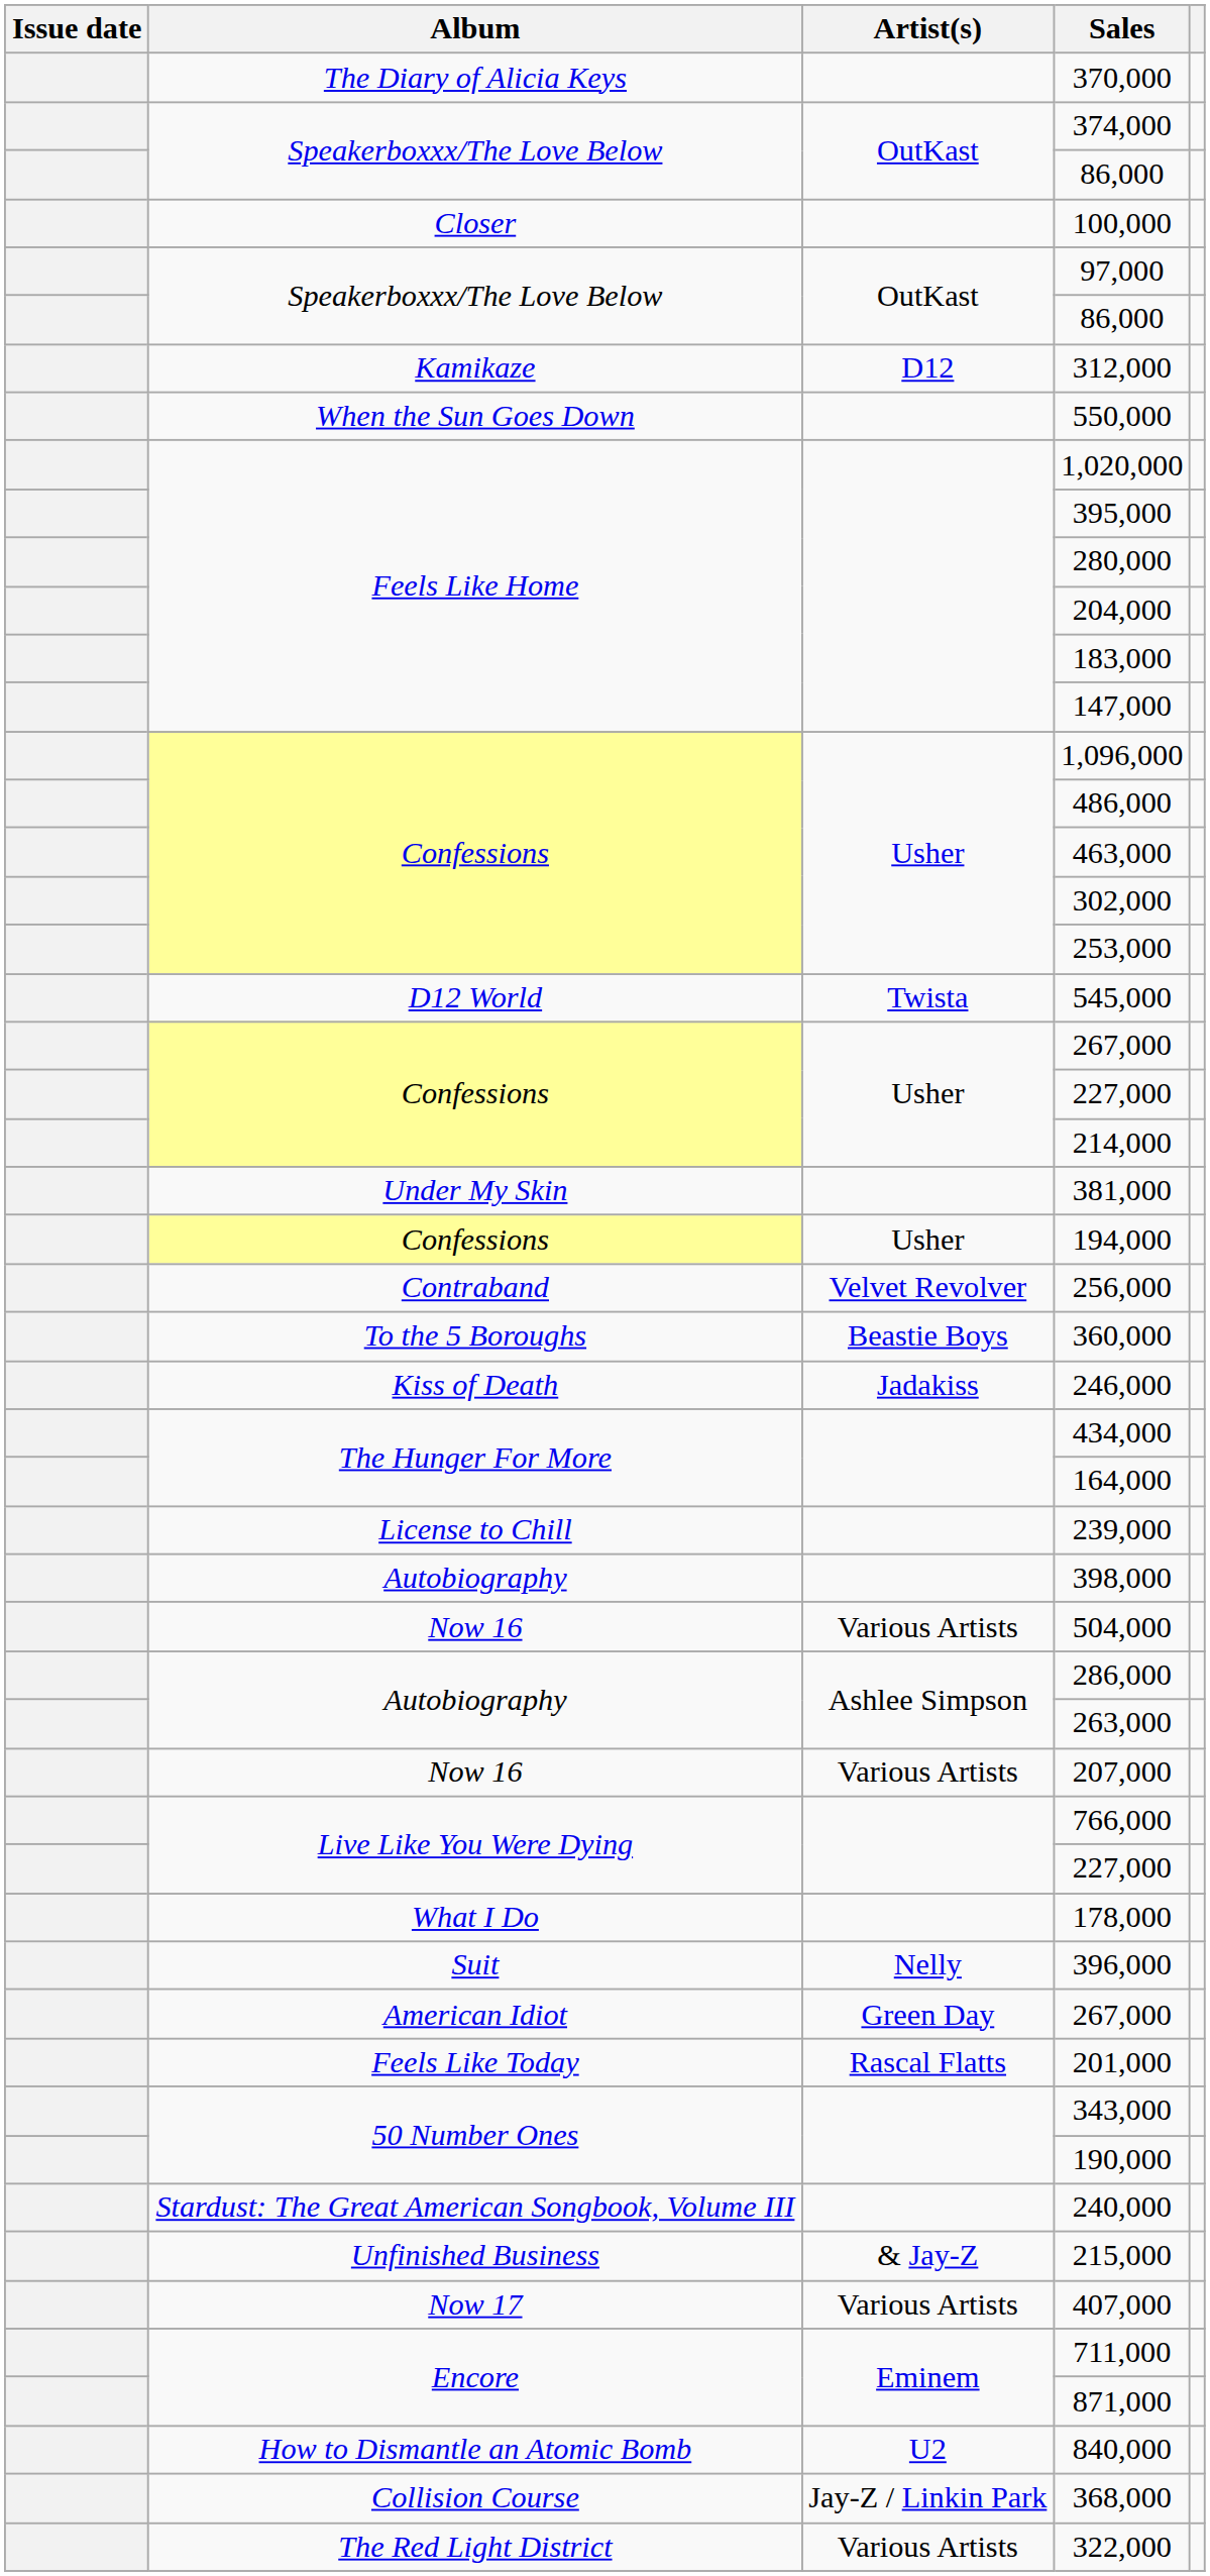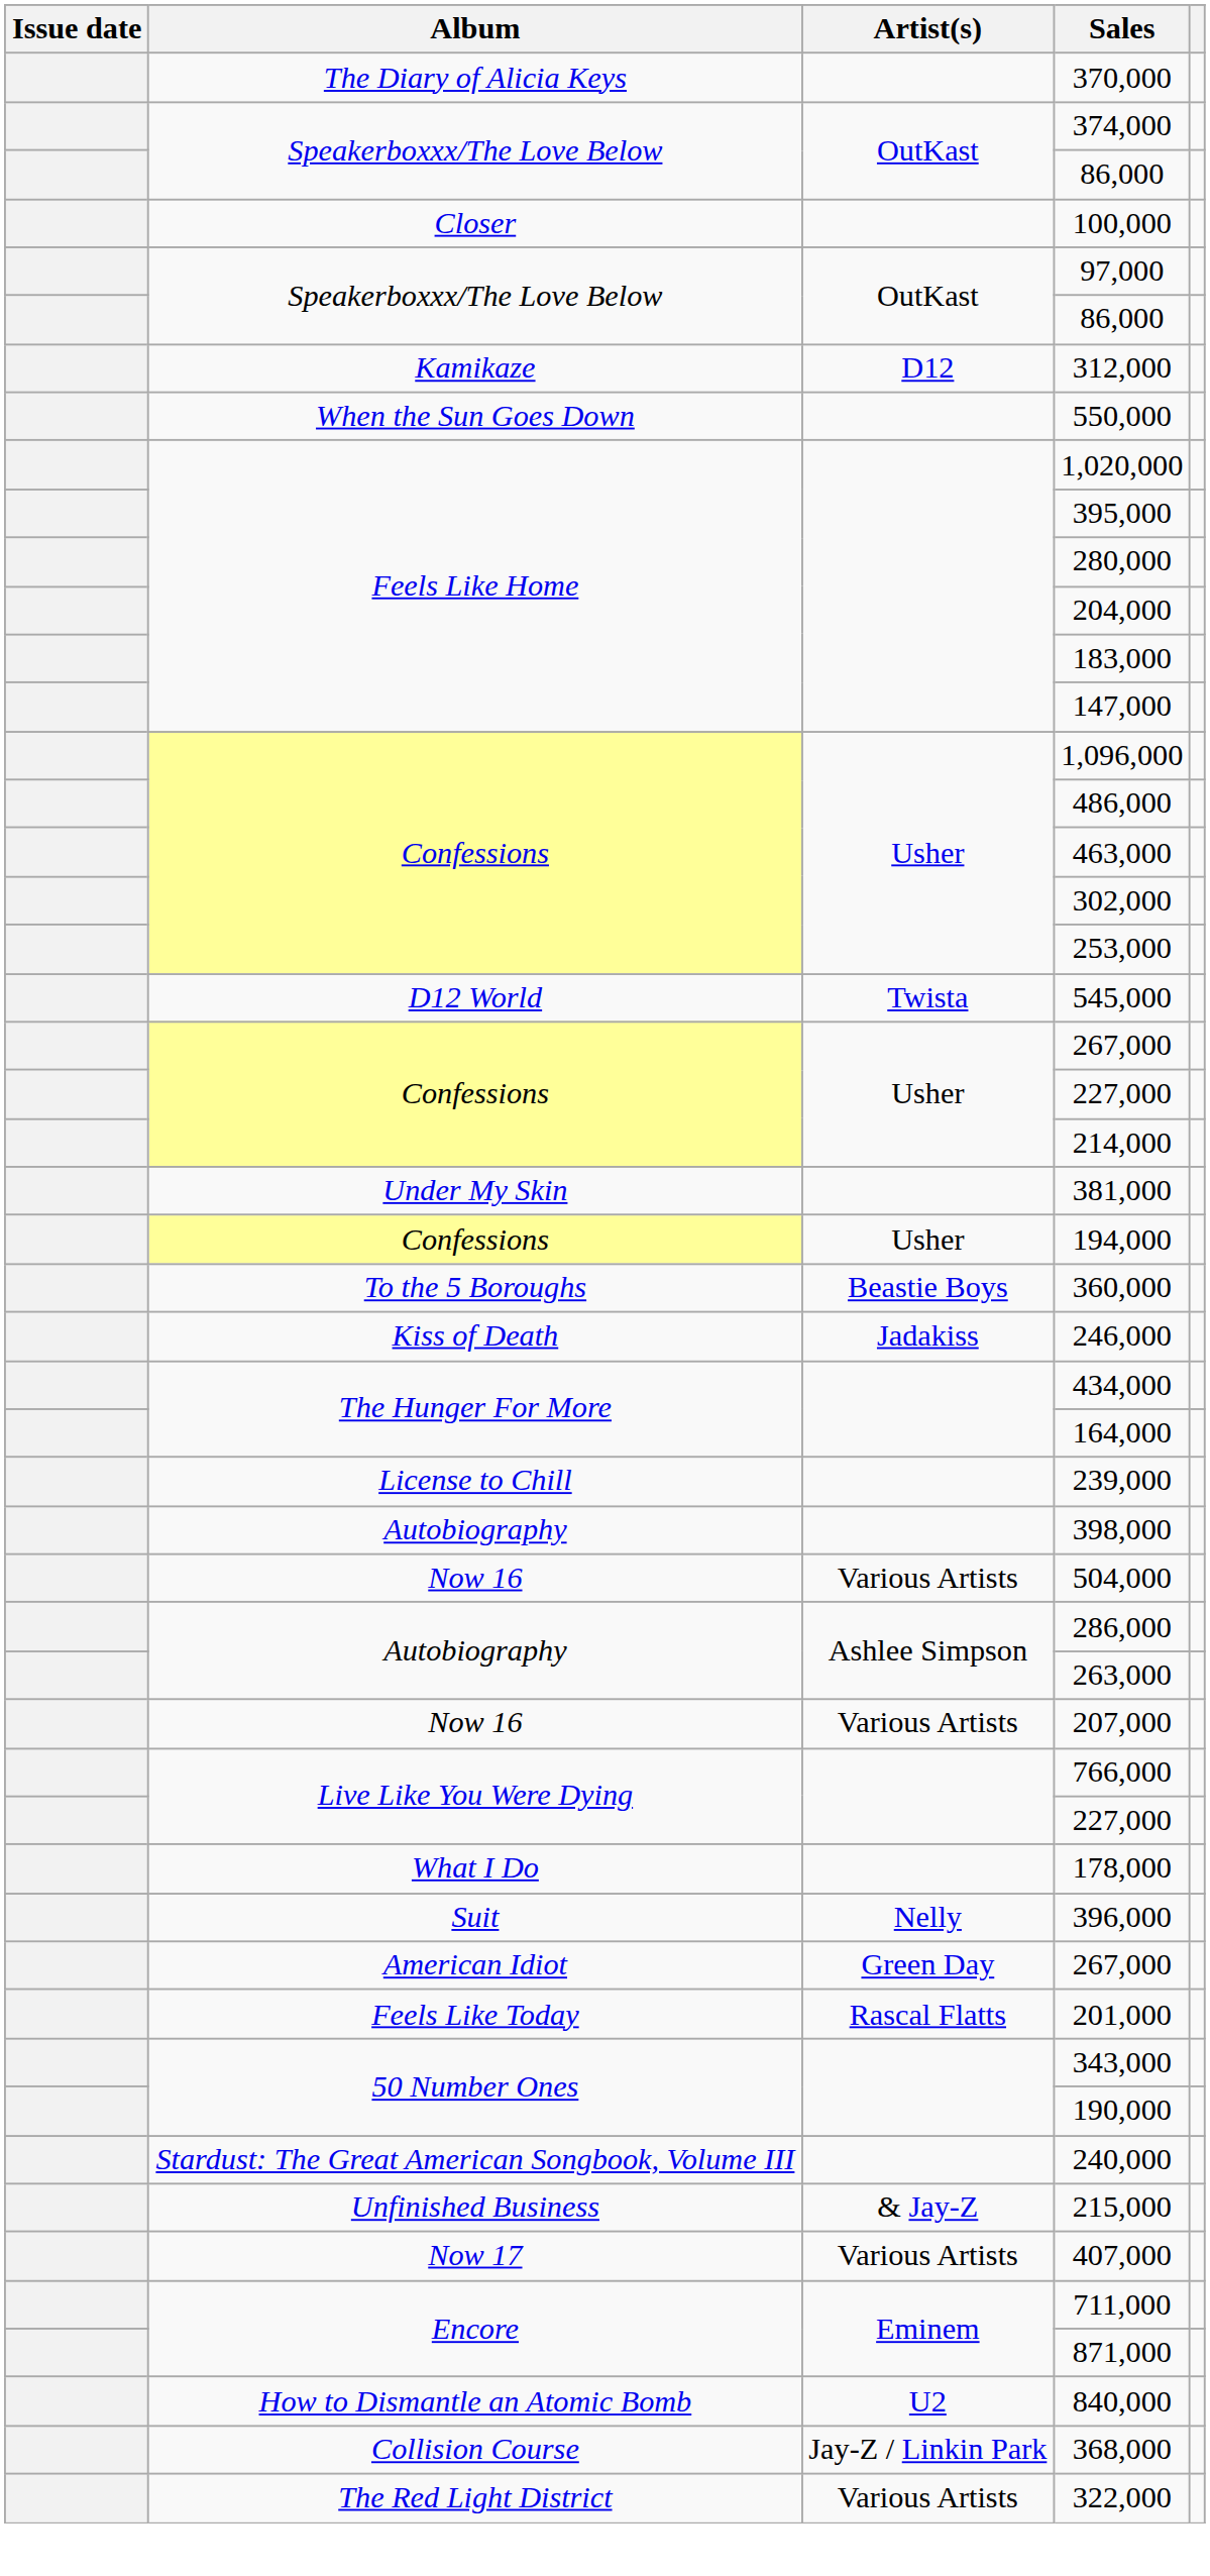- row: Contraband | Velvet Revolver | 256,000
